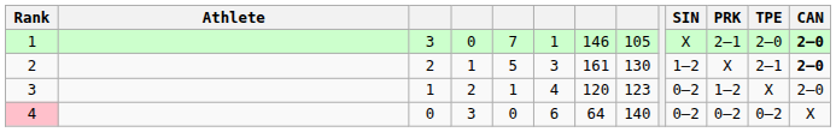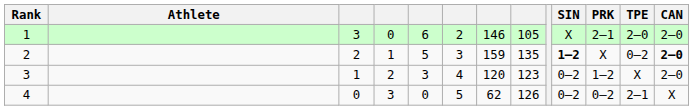row 2 | column 5: 7 -> 6
row 2 | column 6: 1 -> 2
row 2 | CAN: bold -> normal
row 3 | column 7: 161 -> 159
row 3 | column 8: 130 -> 135
row 3 | SIN: normal -> bold
row 3 | TPE: 2–1 -> 0–2
row 4 | column 5: 1 -> 3
row 5 | Rank: pink background -> no background
row 5 | column 6: 6 -> 5
row 5 | column 7: 64 -> 62
row 5 | column 8: 140 -> 126
row 5 | TPE: 0–2 -> 2–1
